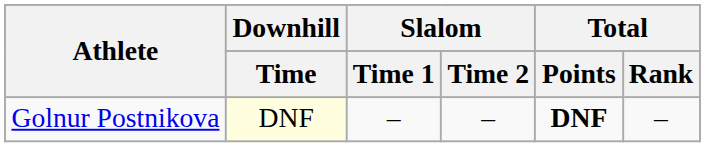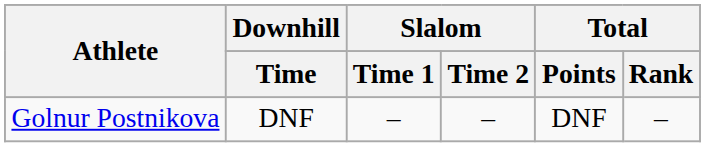Golnur Postnikova | Downhill / Time: lightyellow background -> no background
Golnur Postnikova | Total / Points: bold -> normal
